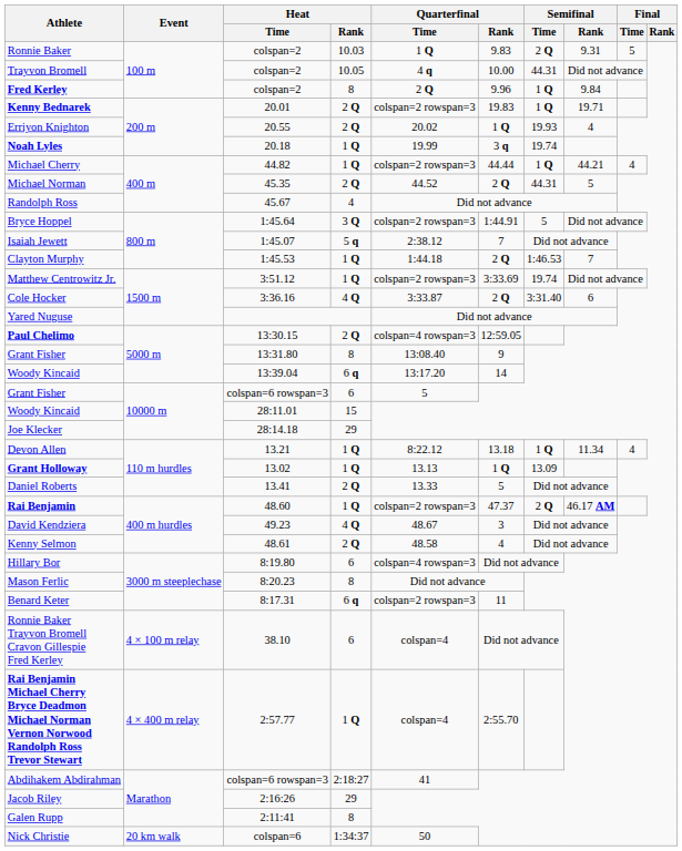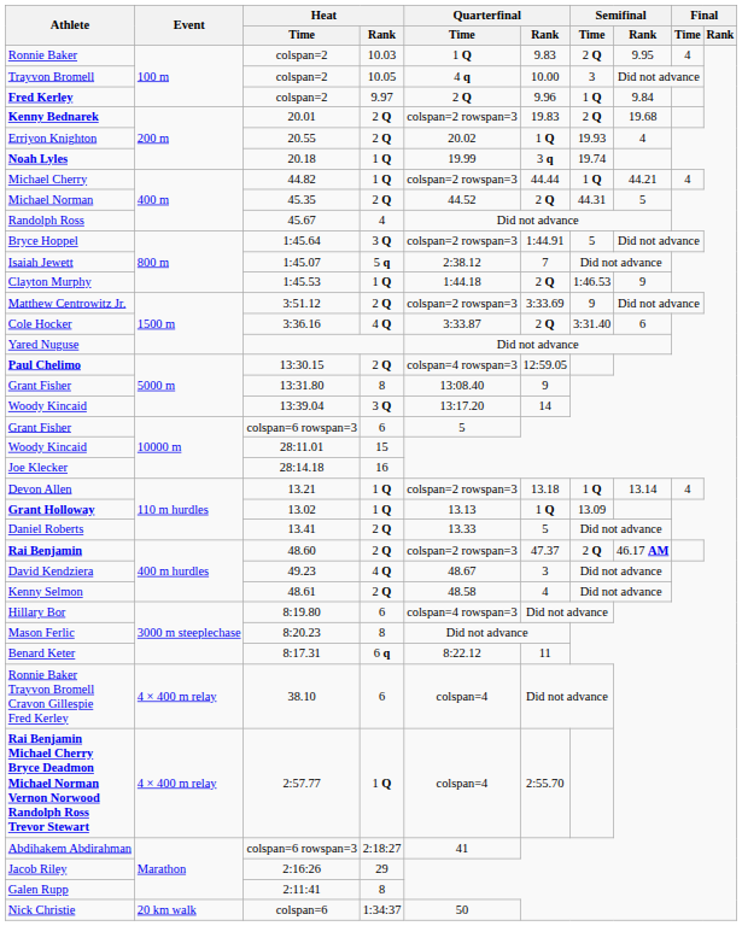Ronnie Baker | Semifinal / Rank: 9.31 -> 9.95
Ronnie Baker | Final / Time: 5 -> 4
Trayvon Bromell | Semifinal / Time: 44.31 -> 3
Fred Kerley | Heat / Rank: 8 -> 9.97
Kenny Bednarek | Semifinal / Time: 1 Q -> 2 Q
Kenny Bednarek | Semifinal / Rank: 19.71 -> 19.68
Clayton Murphy | Semifinal / Rank: 7 -> 9
Matthew Centrowitz Jr. | Heat / Rank: 1 Q -> 2 Q
Matthew Centrowitz Jr. | Semifinal / Time: 19.74 -> 9
Woody Kincaid / 13:39.04 | Heat / Rank: 6 q -> 3 Q
Joe Klecker | Heat / Rank: 29 -> 16
Devon Allen | Quarterfinal / Time: 8:22.12 -> colspan=2 rowspan=3
Devon Allen | Semifinal / Rank: 11.34 -> 13.14
Rai Benjamin | Heat / Rank: 1 Q -> 2 Q
Benard Keter | Quarterfinal / Time: colspan=2 rowspan=3 -> 8:22.12
Ronnie Baker Trayvon Bromell Cravon Gillespie Fred Kerley | Event: 4 × 100 m relay -> 4 × 400 m relay
